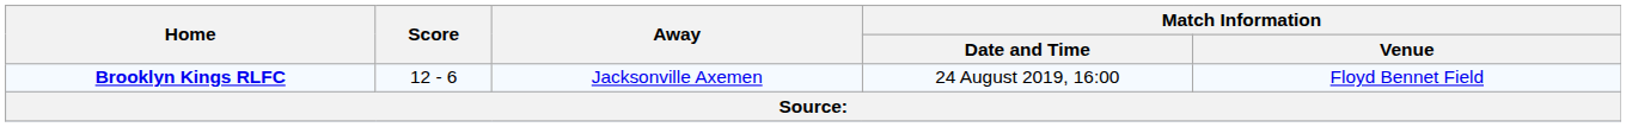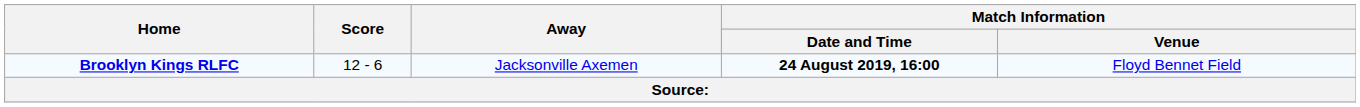Brooklyn Kings RLFC | Match Information / Date and Time: normal -> bold
